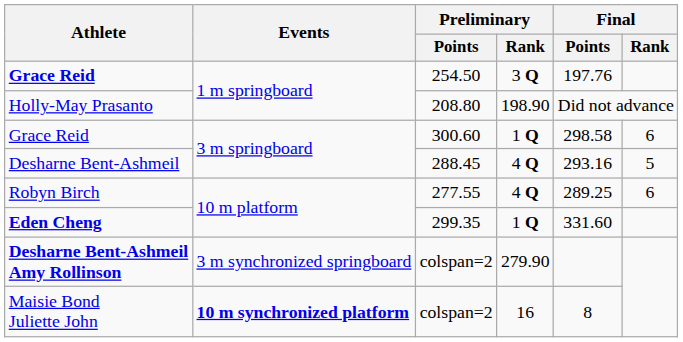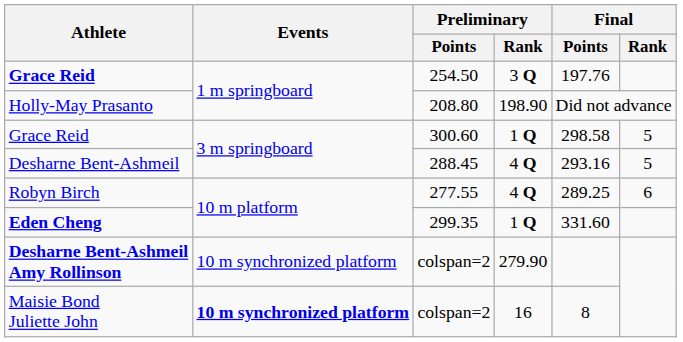Grace Reid / 300.60 | Final / Rank: 6 -> 5
Desharne Bent-Ashmeil Amy Rollinson | Events: 3 m synchronized springboard -> 10 m synchronized platform
